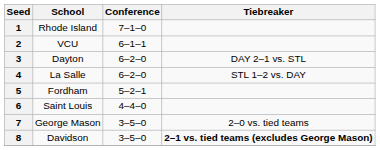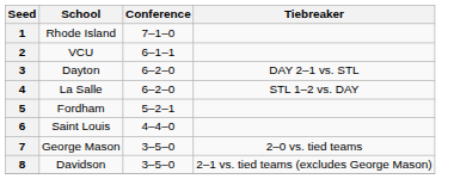8 | Tiebreaker: bold -> normal
